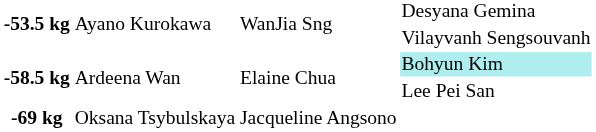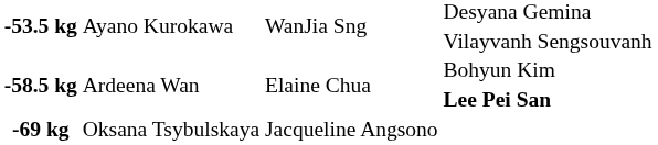Bohyun Kim | column 4: paleturquoise background -> no background
Lee Pei San | column 4: normal -> bold
